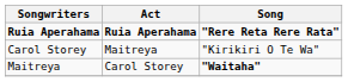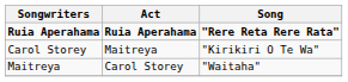row 4 | Song: bold -> normal
